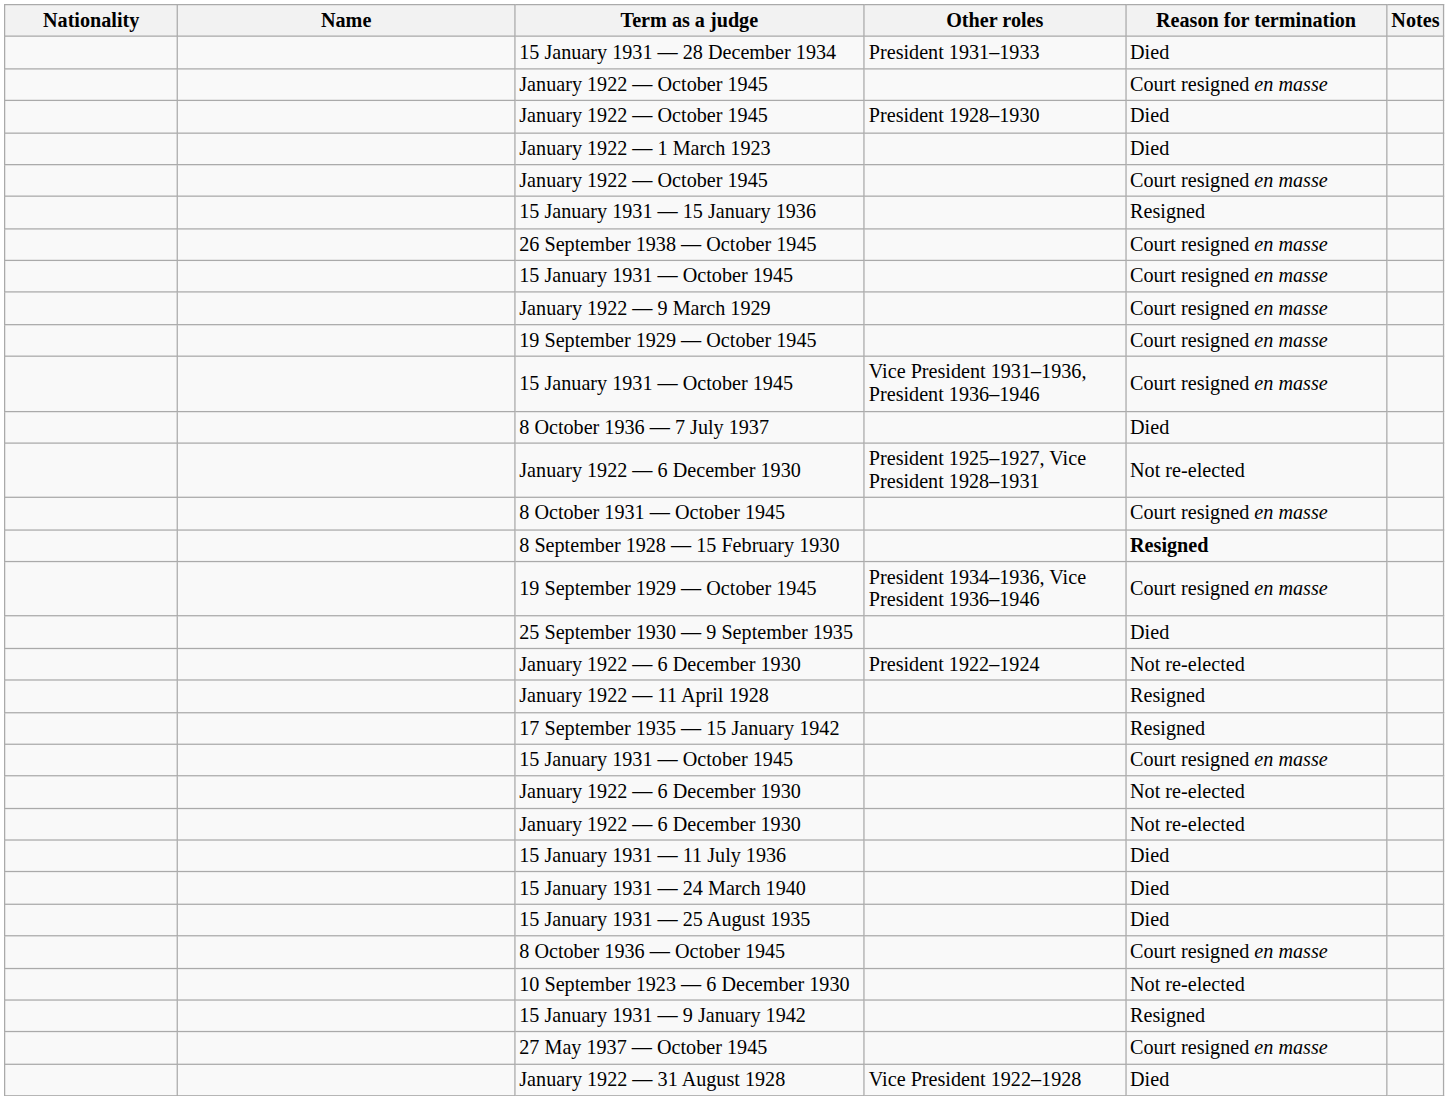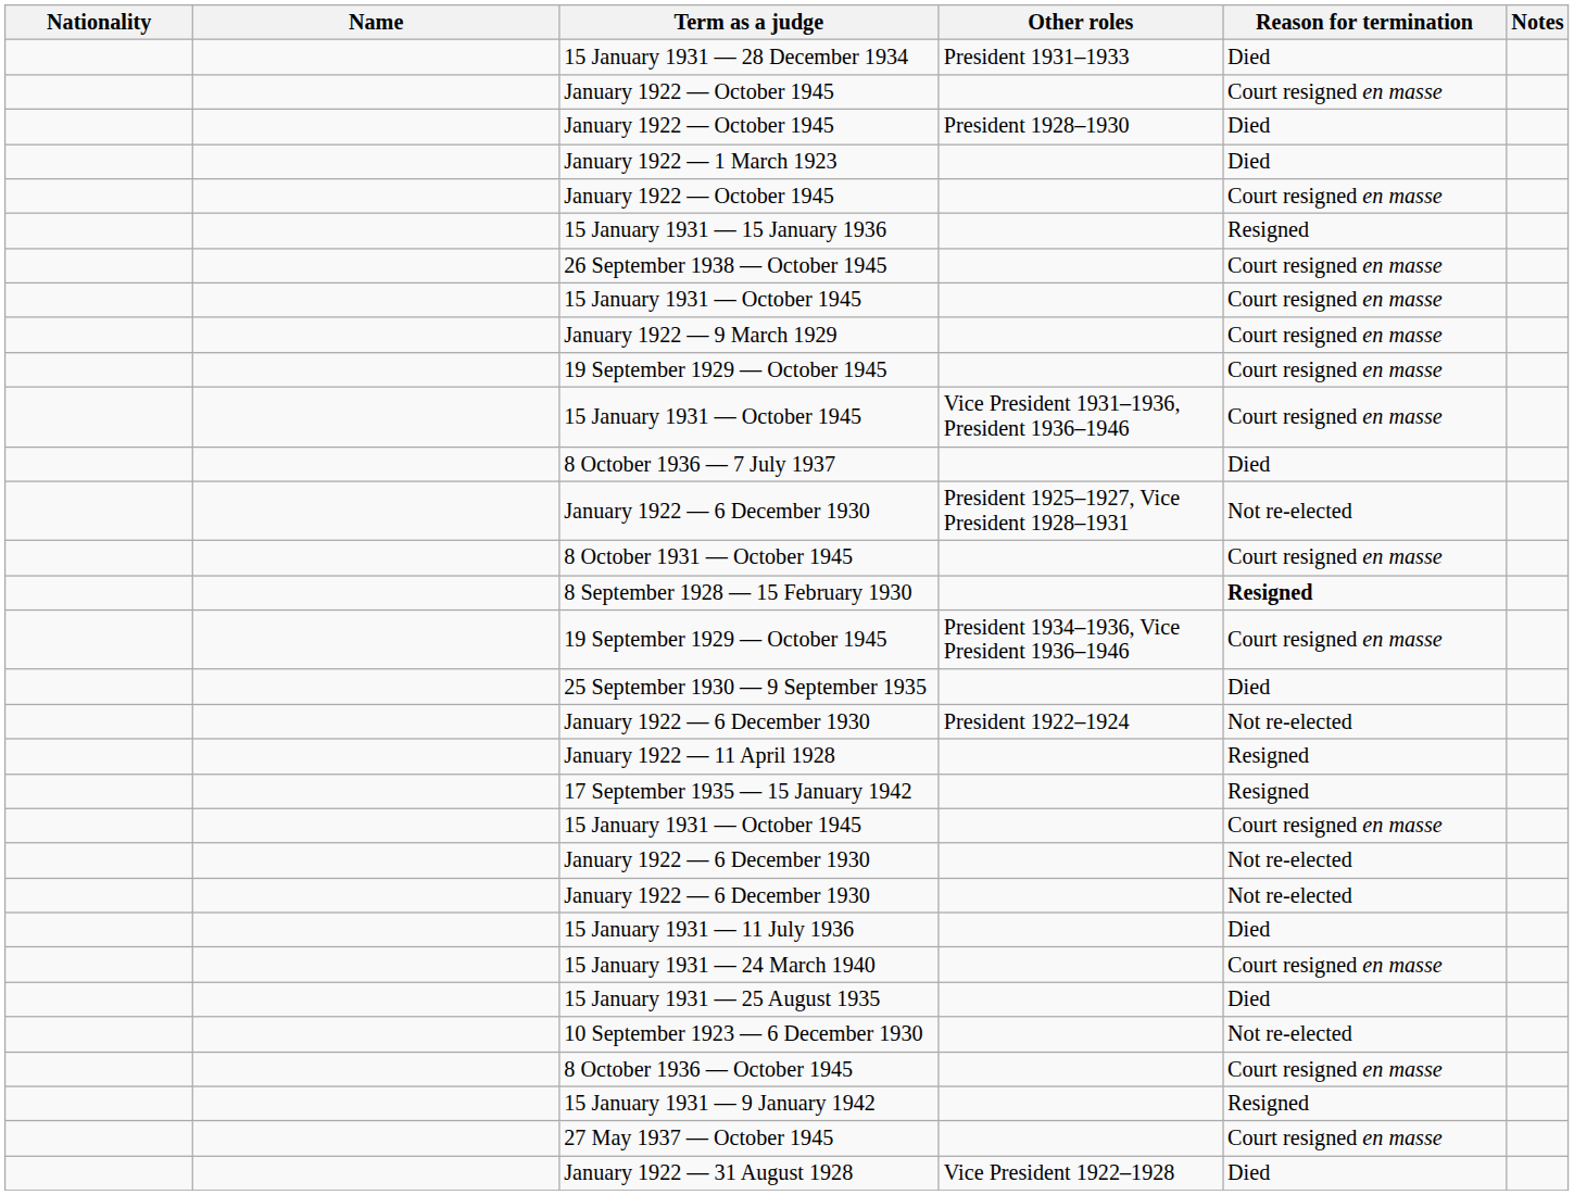15 January 1931 — 24 March 1940 | Reason for termination: Died -> Court resigned en masse
rows swapped: 10 September 1923 — 6 December 1930 <-> 8 October 1936 — October 1945
